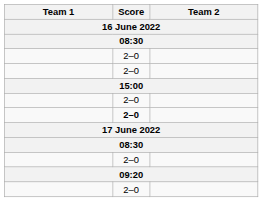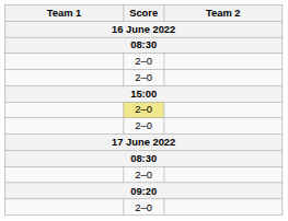row 7 | Score: no background -> khaki background
row 8 | Score: bold -> normal
